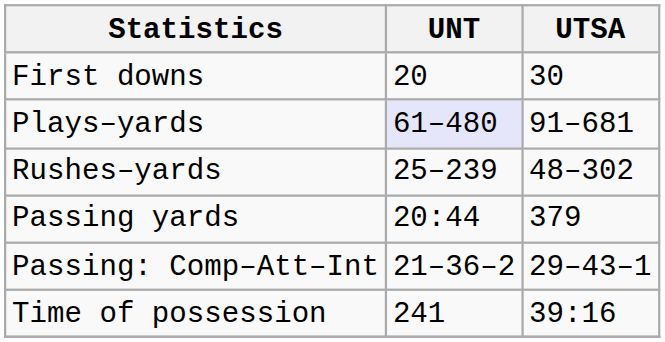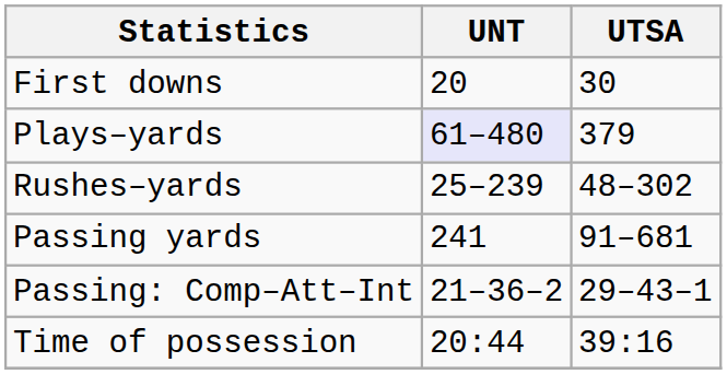Plays–yards | UTSA: 91–681 -> 379
Passing yards | UNT: 20:44 -> 241
Passing yards | UTSA: 379 -> 91–681
Time of possession | UNT: 241 -> 20:44
